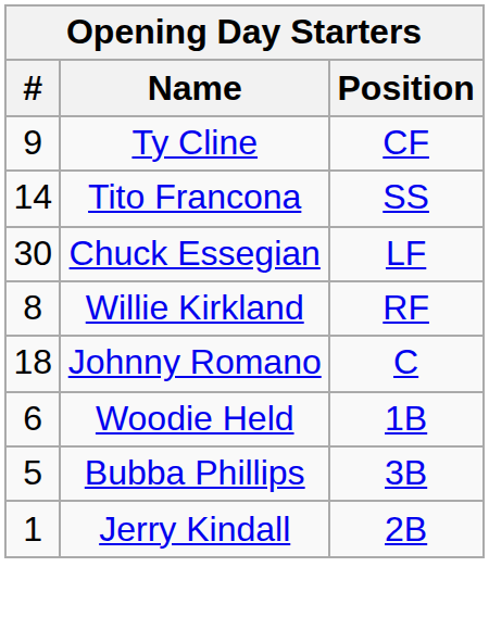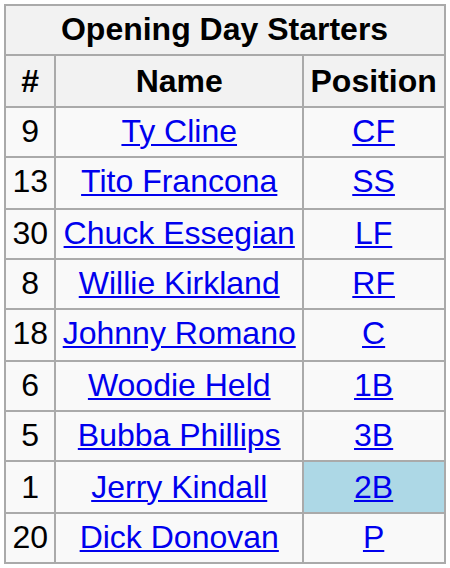Tito Francona | #: 14 -> 13
Jerry Kindall | Position: no background -> lightblue background
+ row: 20 | Dick Donovan | P
